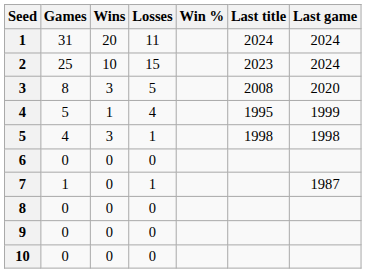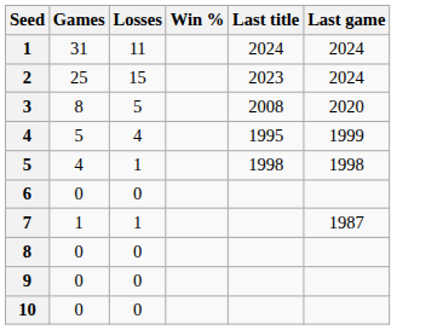- column: Wins | 20 | 10 | 3 | 1 | 3 | 0 | 0 | 0 | 0 | 0
